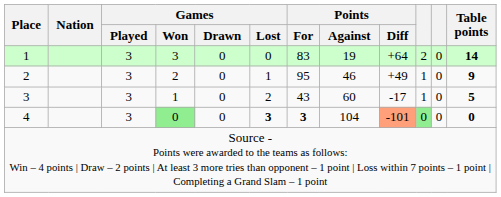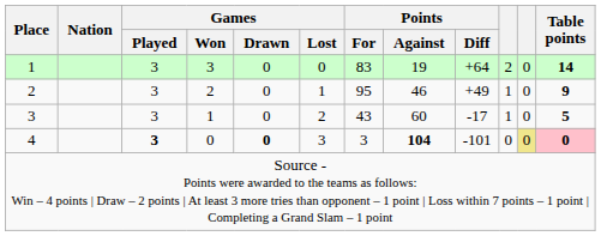4 | Games / Played: normal -> bold
4 | Games / Won: lightgreen background -> no background
4 | Games / Drawn: normal -> bold
4 | Games / Lost: bold -> normal
4 | Points / For: bold -> normal
4 | Points / Against: normal -> bold
4 | Points / Diff: lightsalmon background -> no background
4 | column 10: lightgreen background -> no background
4 | column 11: no background -> khaki background
4 | Table points: no background -> pink background
